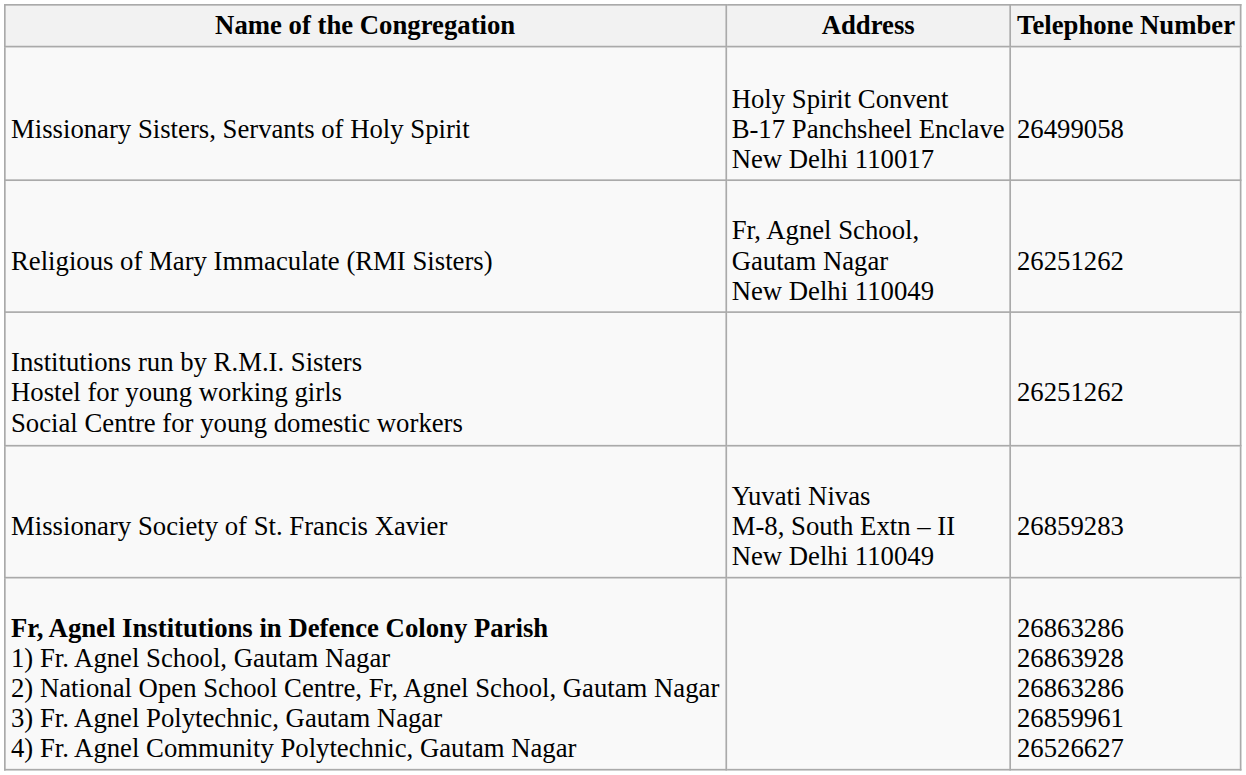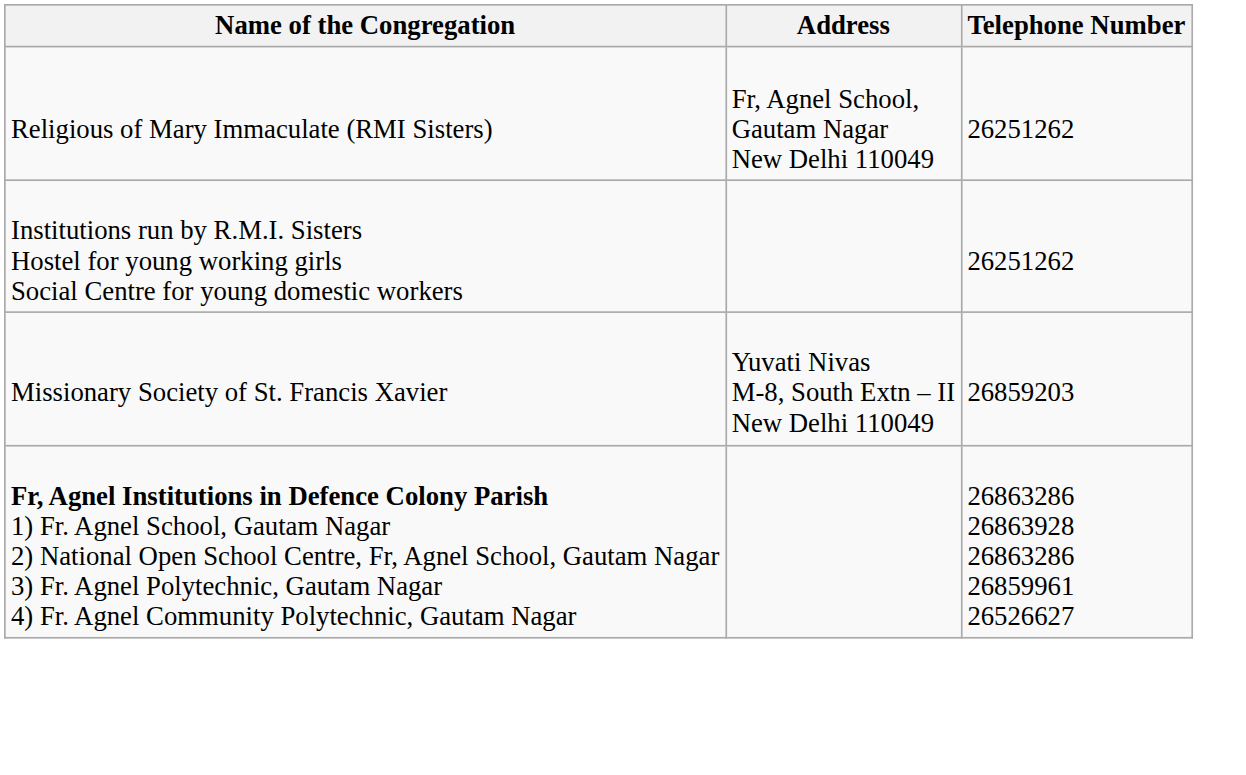- row: Missionary Sisters, Servants of Holy Spirit | Holy Spirit Convent B-17 Panchsheel Enclave New Delhi 110017 | 26499058
Missionary Society of St. Francis Xavier | Telephone Number: 26859283 -> 26859203
